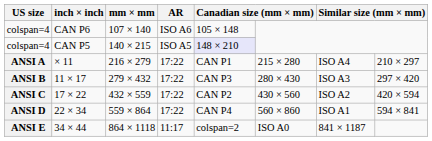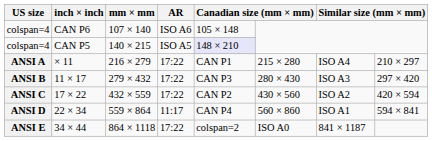22 × 34 | AR: 17:22 -> 11:17
34 × 44 | AR: 11:17 -> 17:22
